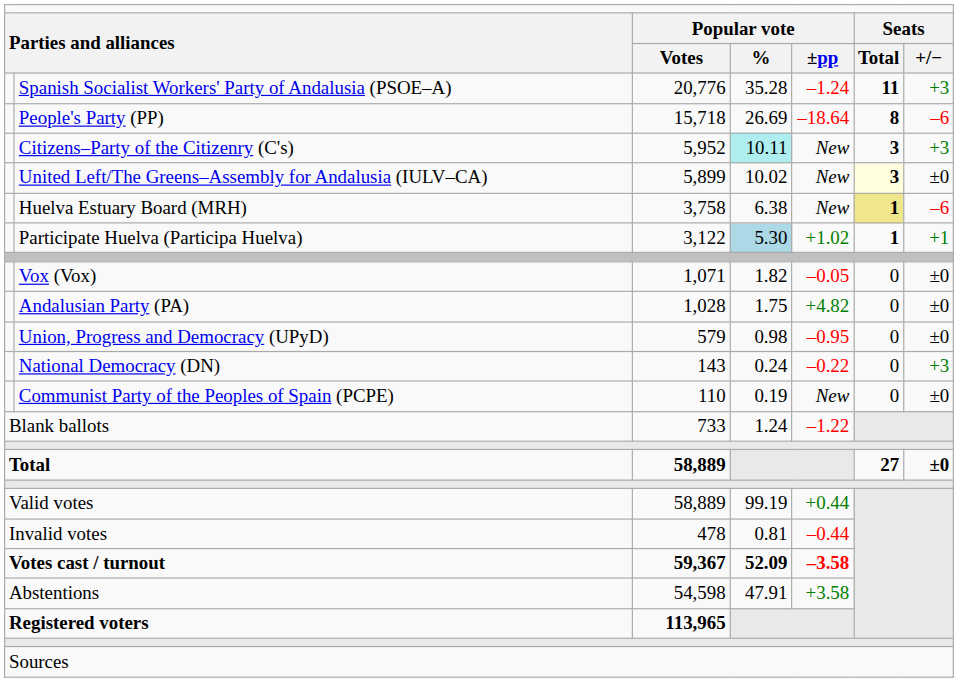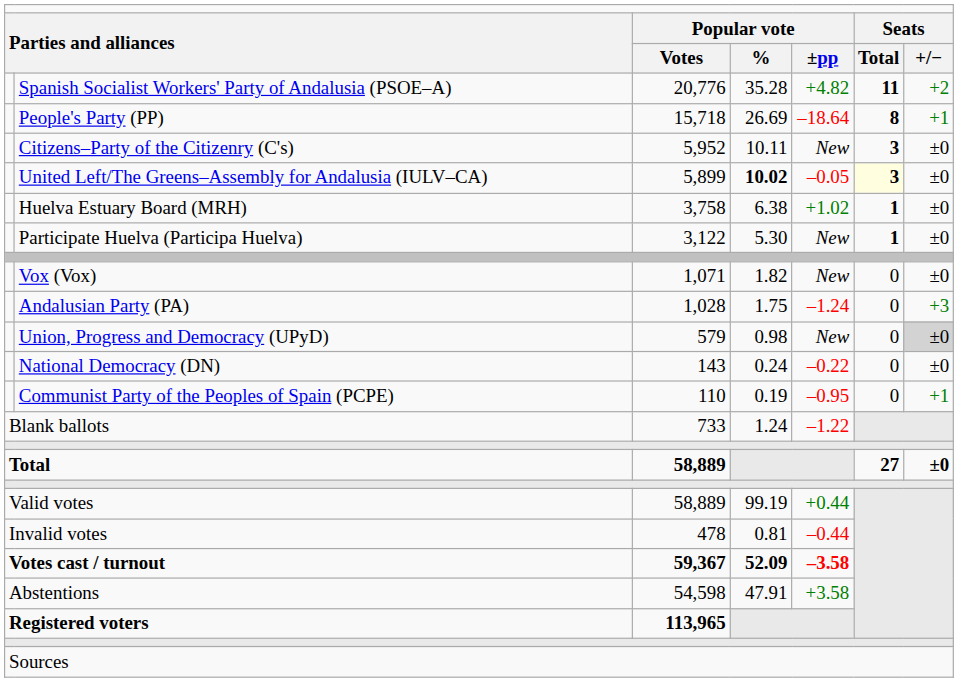Spanish Socialist Workers' Party of Andalusia (PSOE–A) | column 5: –1.24 -> +4.82
Spanish Socialist Workers' Party of Andalusia (PSOE–A) | column 7: +3 -> +2
People's Party (PP) | column 7: –6 -> +1
Citizens–Party of the Citizenry (C's) | column 4: paleturquoise background -> no background
Citizens–Party of the Citizenry (C's) | column 7: +3 -> ±0
United Left/The Greens–Assembly for Andalusia (IULV–CA) | column 4: normal -> bold
United Left/The Greens–Assembly for Andalusia (IULV–CA) | column 5: New -> –0.05
Huelva Estuary Board (MRH) | column 5: New -> +1.02
Huelva Estuary Board (MRH) | column 6: khaki background -> no background
Huelva Estuary Board (MRH) | column 7: –6 -> ±0
Participate Huelva (Participa Huelva) | column 4: lightblue background -> no background
Participate Huelva (Participa Huelva) | column 5: +1.02 -> New
Participate Huelva (Participa Huelva) | column 7: +1 -> ±0
Vox (Vox) | column 5: –0.05 -> New
Andalusian Party (PA) | column 5: +4.82 -> –1.24
Andalusian Party (PA) | column 7: ±0 -> +3
Union, Progress and Democracy (UPyD) | column 5: –0.95 -> New
Union, Progress and Democracy (UPyD) | column 7: no background -> lightgrey background
National Democracy (DN) | column 7: +3 -> ±0
Communist Party of the Peoples of Spain (PCPE) | column 5: New -> –0.95
Communist Party of the Peoples of Spain (PCPE) | column 7: ±0 -> +1
